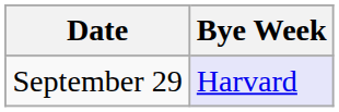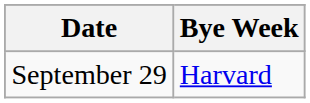September 29 | Bye Week: lavender background -> no background
